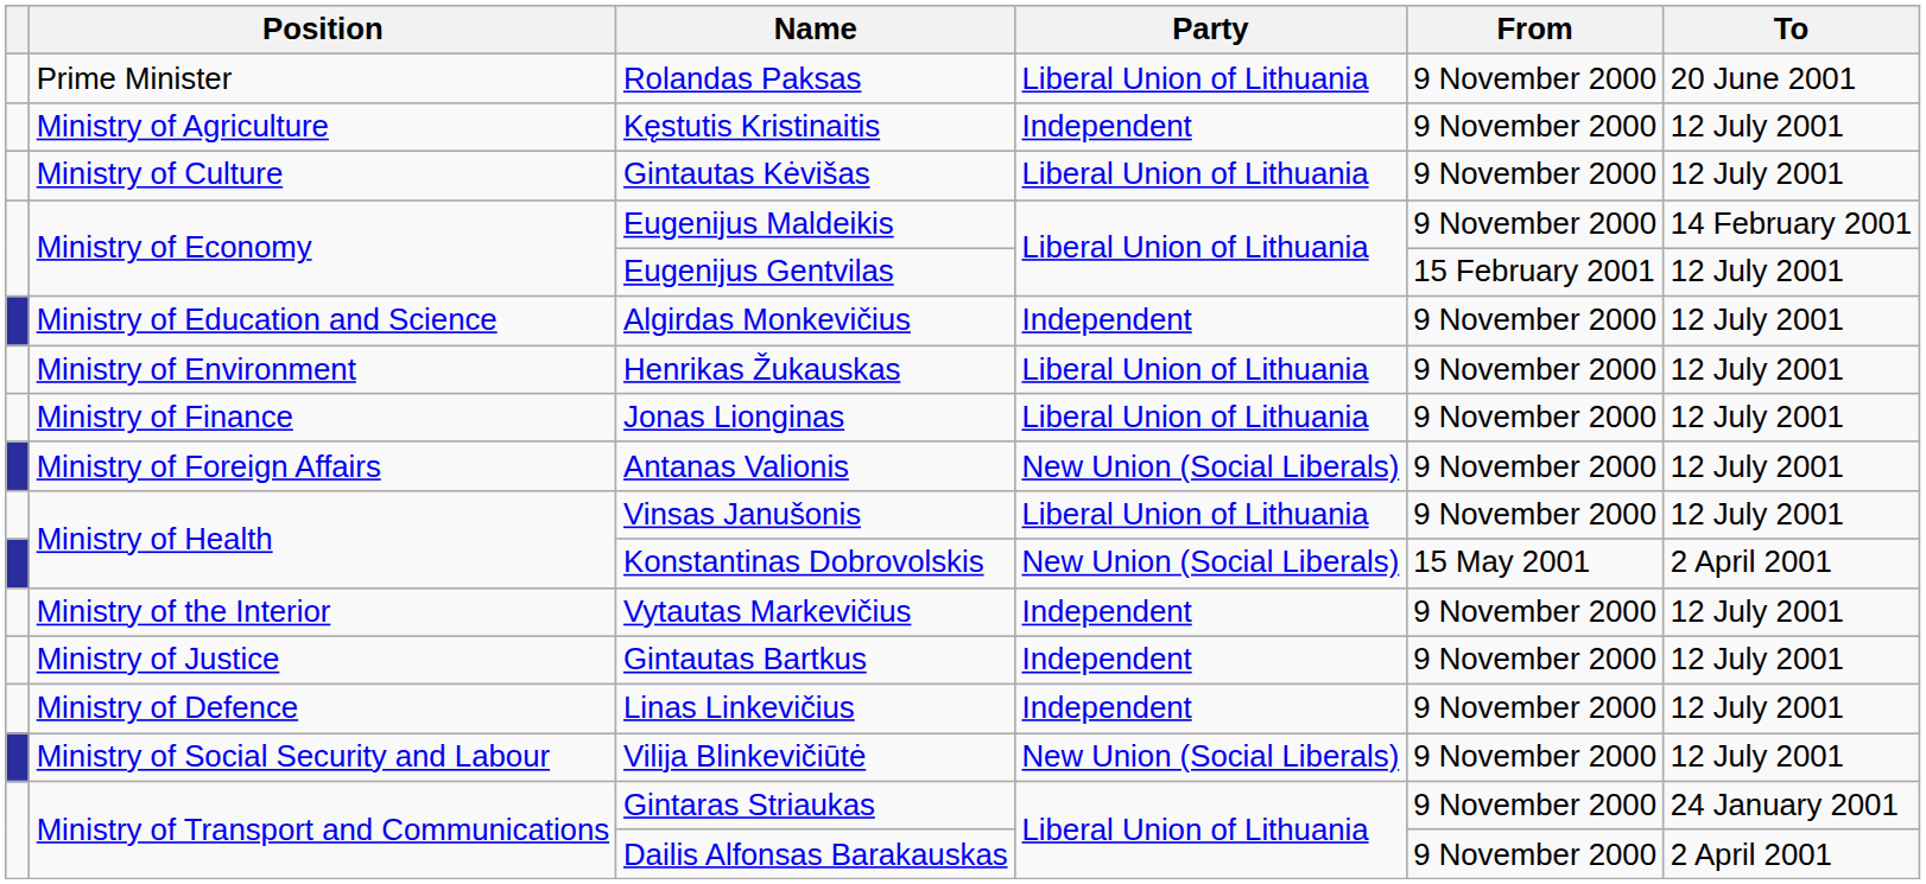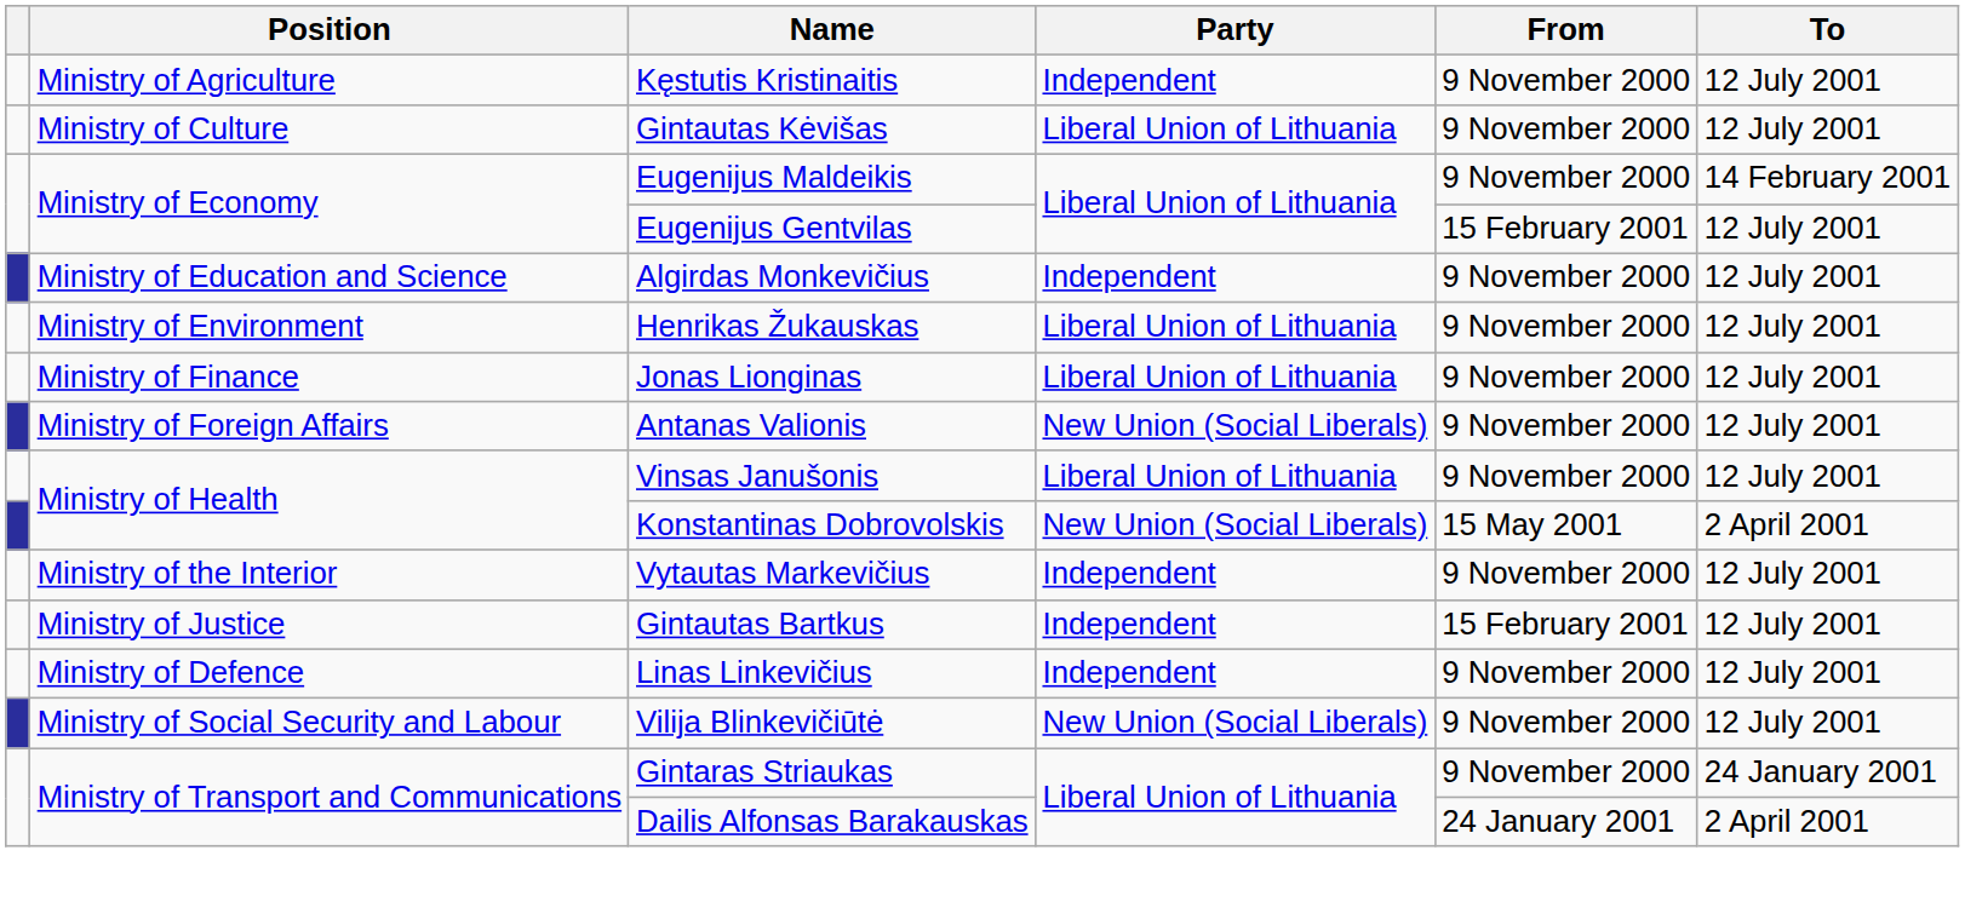- row: Prime Minister | Rolandas Paksas | Liberal Union of Lithuania | 9 November 2000 | 20 June 2001
Gintautas Bartkus | From: 9 November 2000 -> 15 February 2001
Dailis Alfonsas Barakauskas | From: 9 November 2000 -> 24 January 2001
